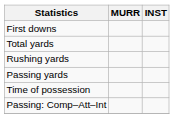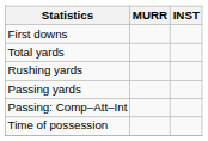rows swapped: Passing: Comp–Att–Int <-> Time of possession
